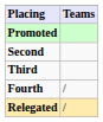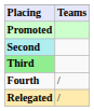Second | Placing: no background -> paleturquoise background
Third | Placing: no background -> lightgreen background
